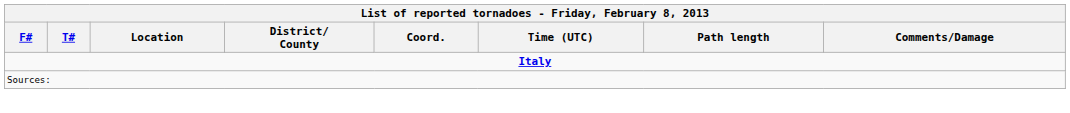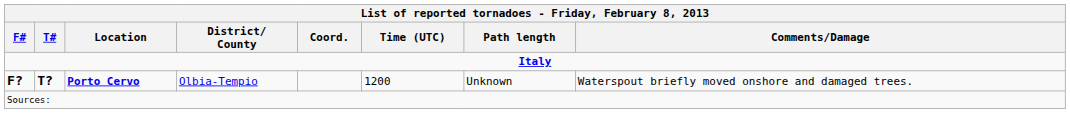+ row: F? | T? | Porto Cervo | Olbia-Tempio | 1200 | Unknown | Waterspout briefly moved onshore and damaged trees.
